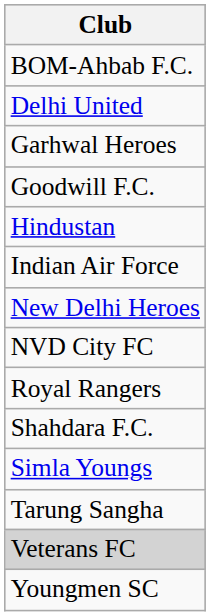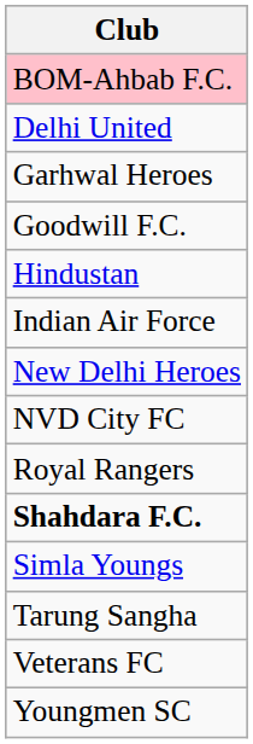row 2 | column 1: no background -> pink background
row 11 | column 1: normal -> bold
row 14 | column 1: lightgrey background -> no background
